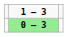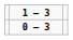row 2 | 1 – 3: lightgreen background -> no background
